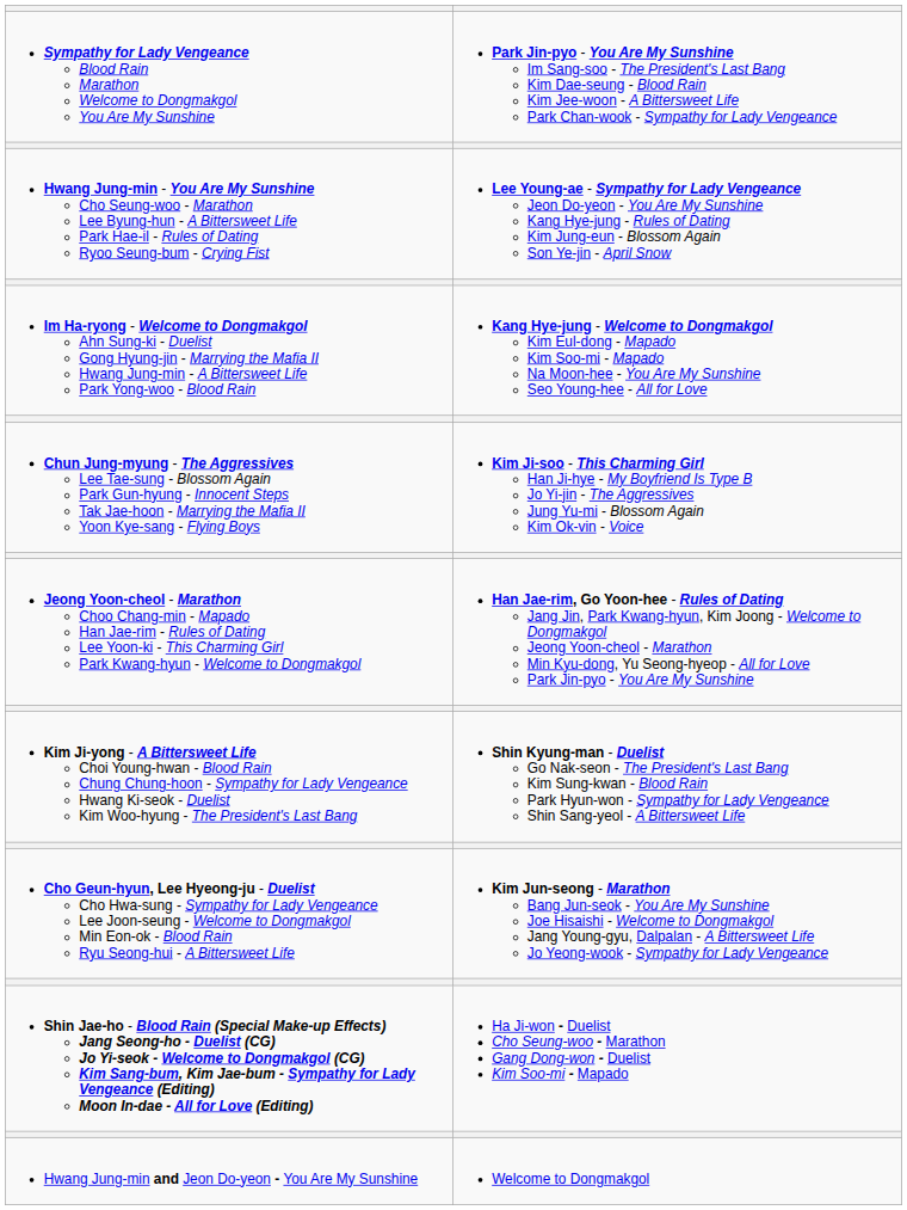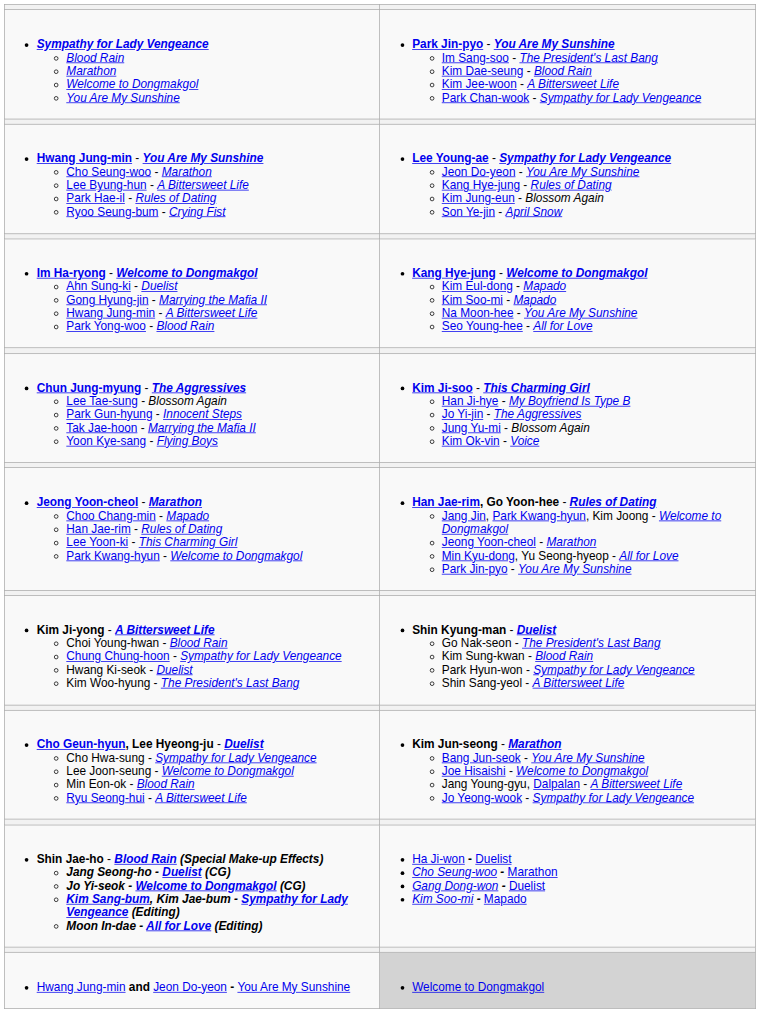Hwang Jung-min and Jeon Do-yeon - You Are My Sunshine | column 2: no background -> lightgrey background
